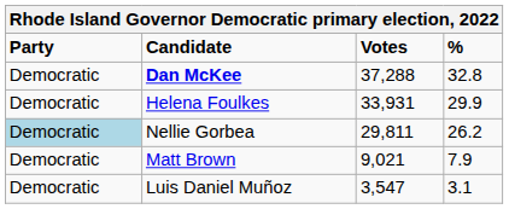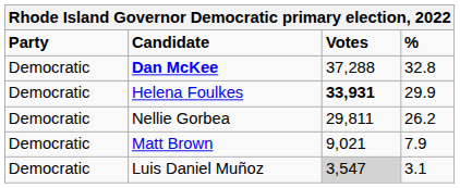Helena Foulkes | Votes: normal -> bold
Nellie Gorbea | Party: lightblue background -> no background
Luis Daniel Muñoz | Votes: no background -> lightgrey background
